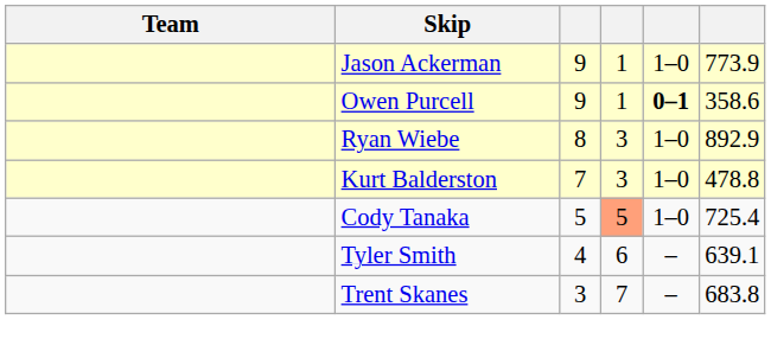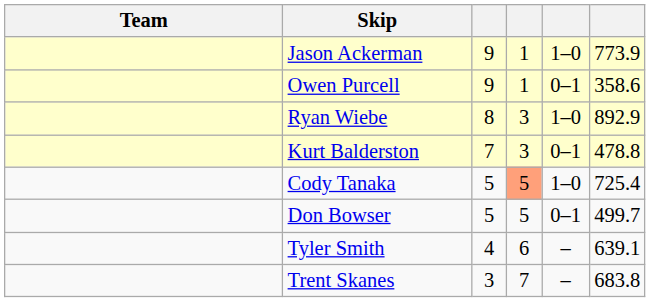Owen Purcell | column 5: bold -> normal
Kurt Balderston | column 5: 1–0 -> 0–1
+ row: Don Bowser | 5 | 5 | 0–1 | 499.7
